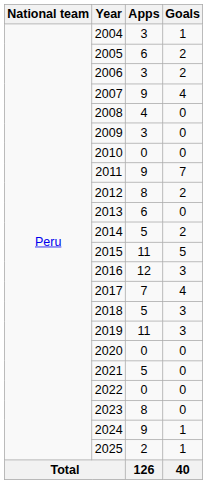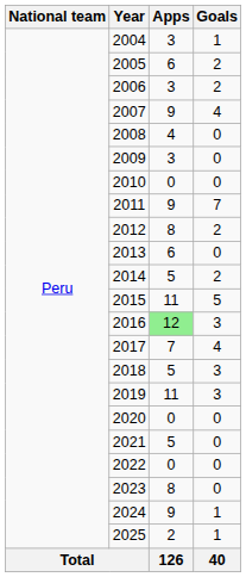2016 | Apps: no background -> lightgreen background
